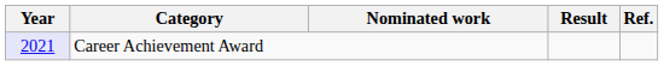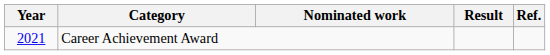row 2 | Year: lavender background -> no background
